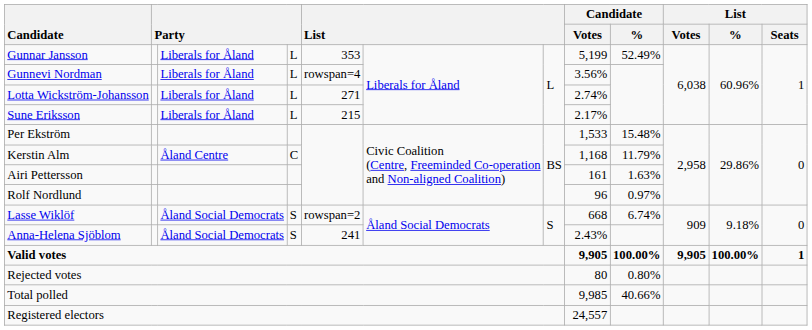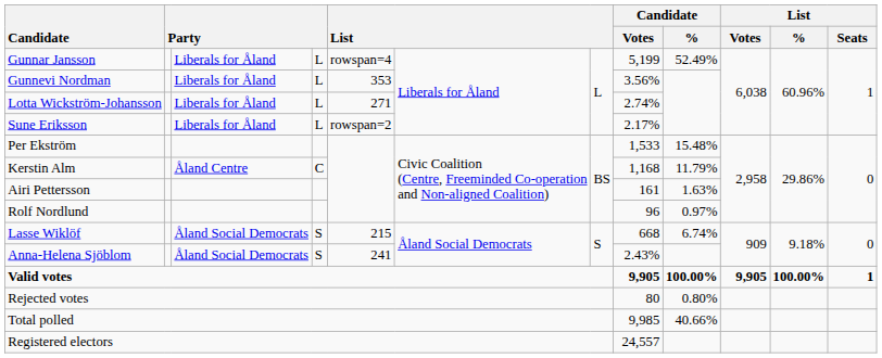Gunnar Jansson | column 5: 353 -> rowspan=4
Gunnevi Nordman | column 5: rowspan=4 -> 353
Sune Eriksson | column 5: 215 -> rowspan=2
Lasse Wiklöf | column 5: rowspan=2 -> 215
